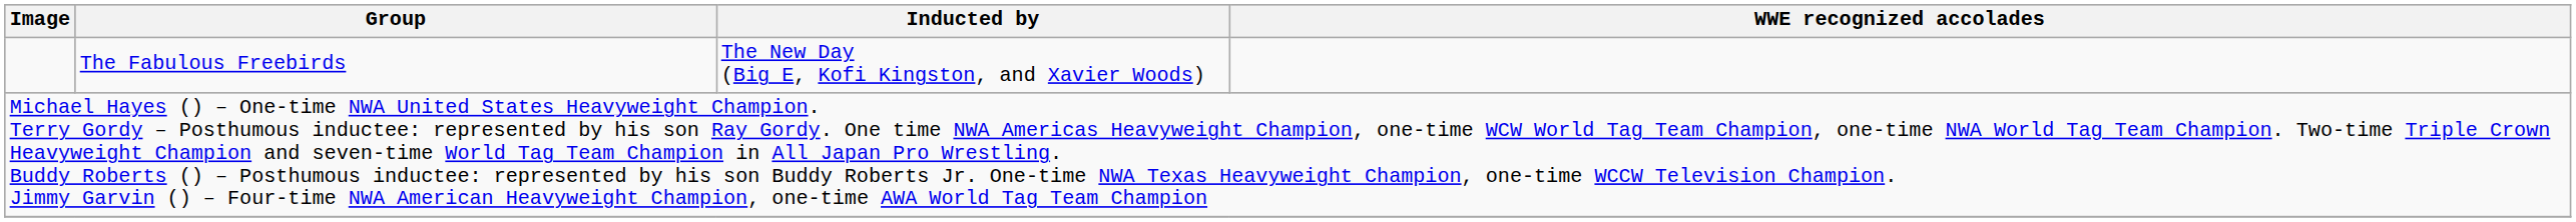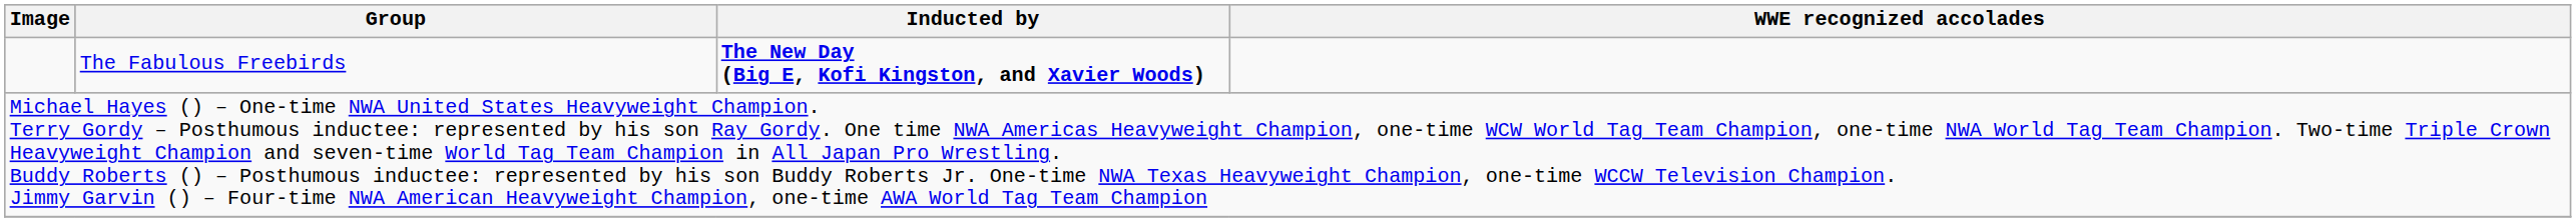row 2 | Inducted by: normal -> bold
